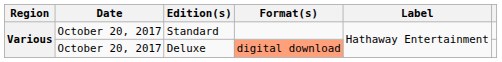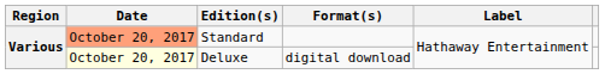Standard | Date: no background -> lightsalmon background
Deluxe | Date: no background -> lightyellow background
Deluxe | Format(s): lightsalmon background -> no background
